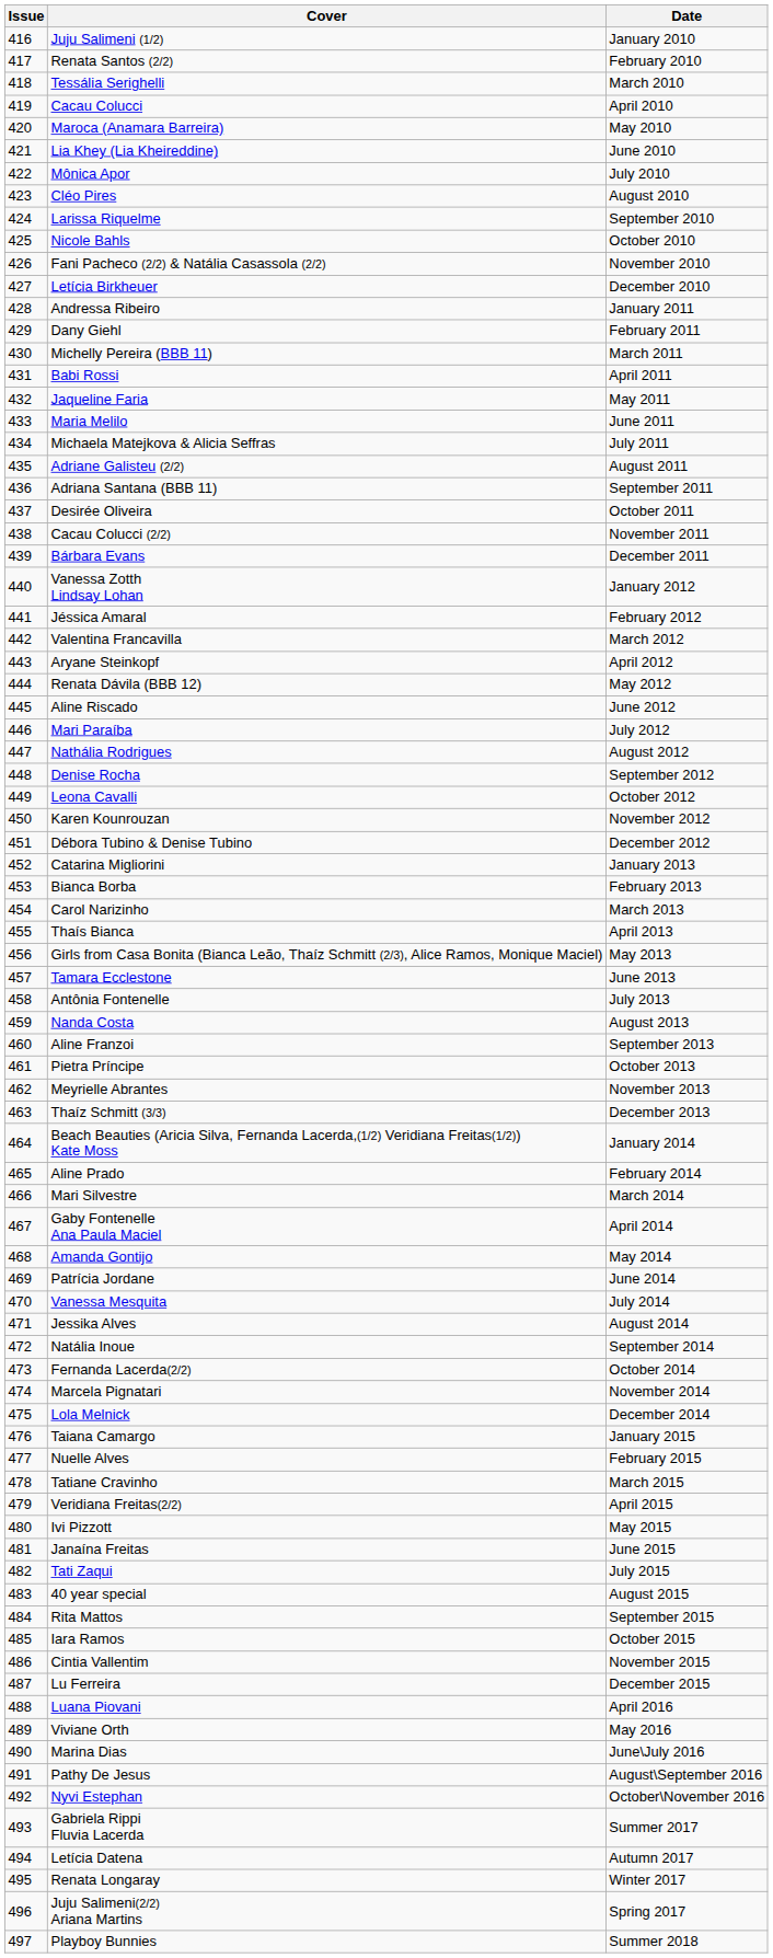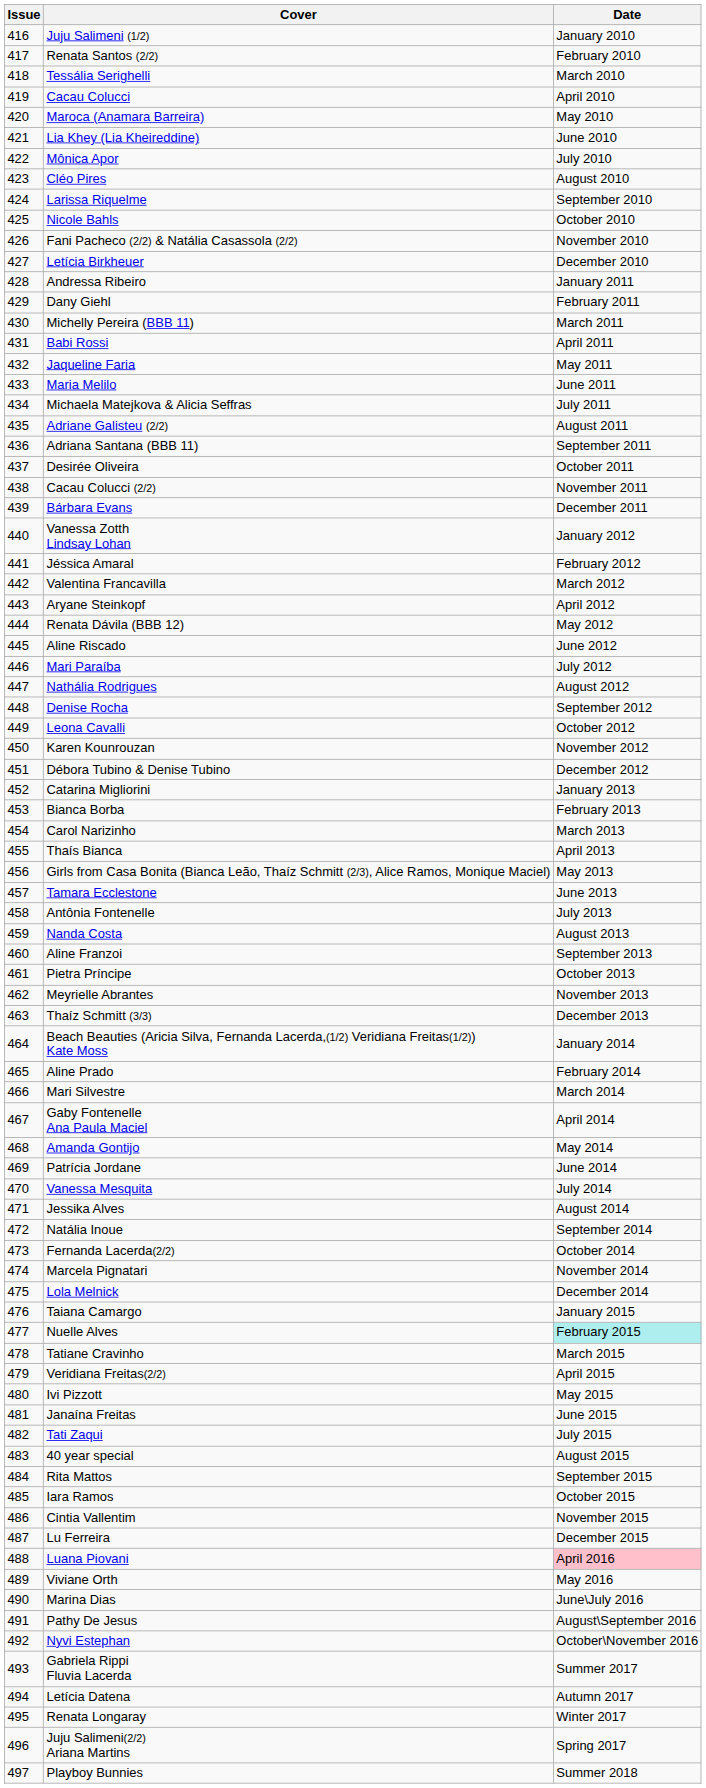Nuelle Alves | Date: no background -> paleturquoise background
Luana Piovani | Date: no background -> pink background
